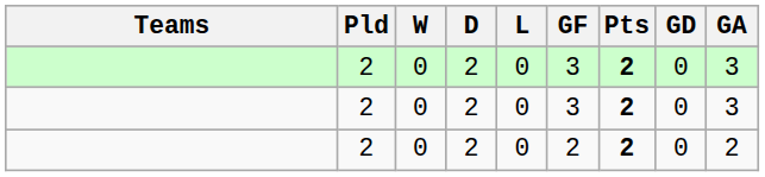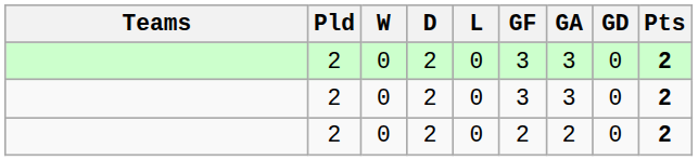columns swapped: GA <-> Pts
